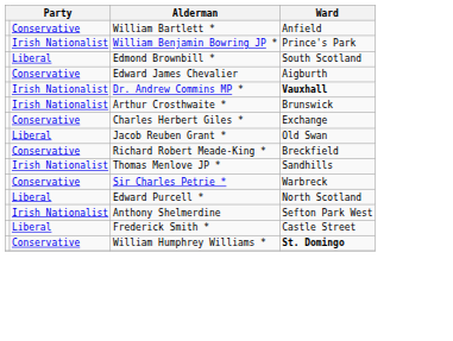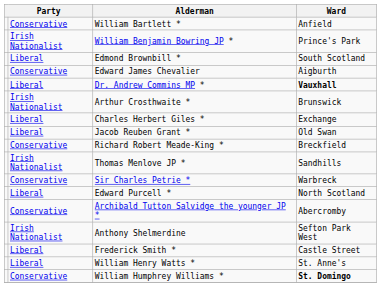Dr. Andrew Commins MP * | column 2: Irish Nationalist -> Liberal
Charles Herbert Giles * | column 2: Conservative -> Liberal
+ row: Conservative | Archibald Tutton Salvidge the younger JP * | Abercromby
+ row: Liberal | William Henry Watts * | St. Anne's
